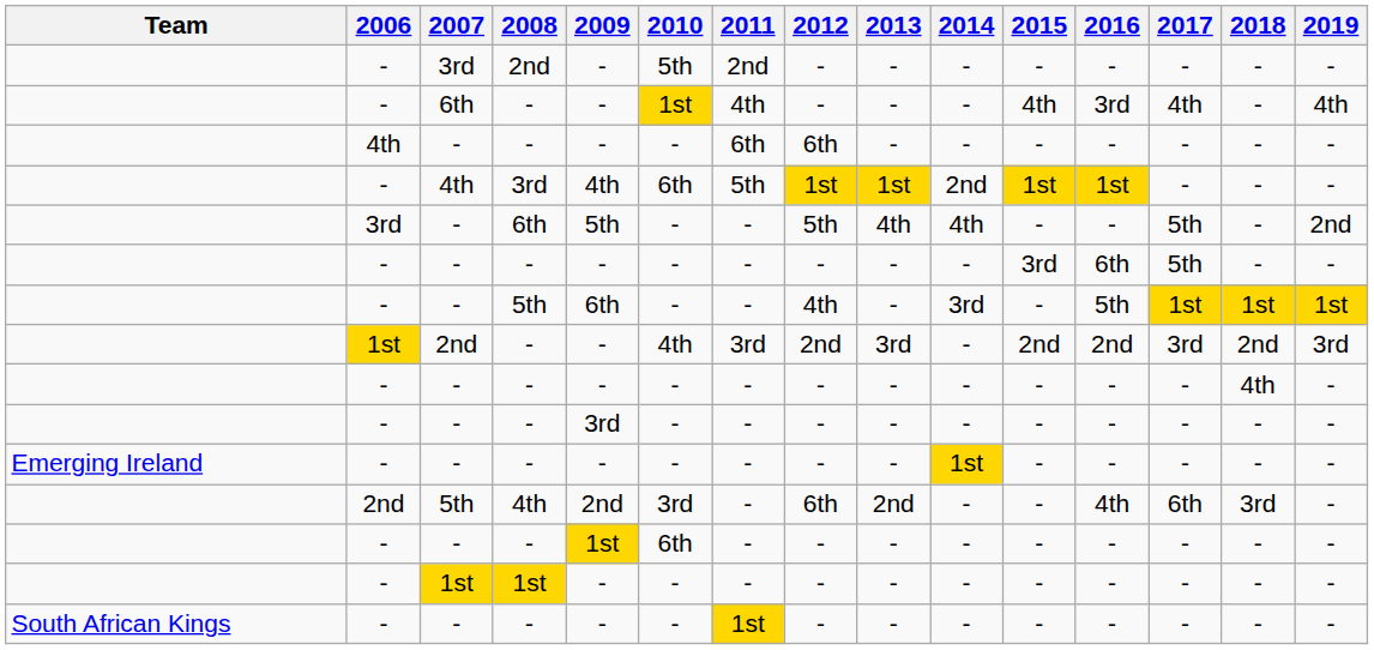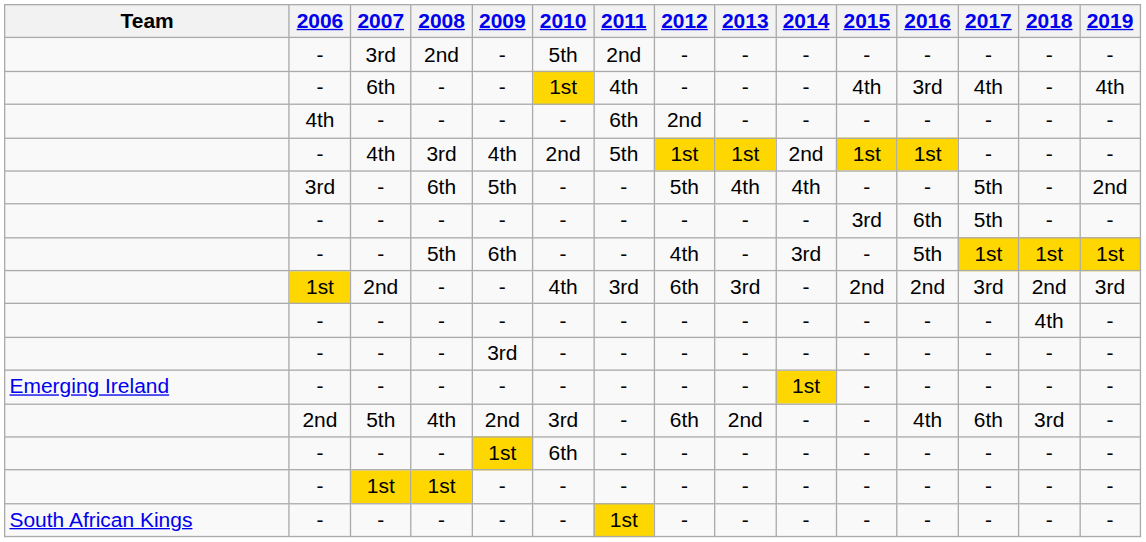row 4 | 2012: 6th -> 2nd
row 5 | 2010: 6th -> 2nd
row 9 | 2012: 2nd -> 6th
